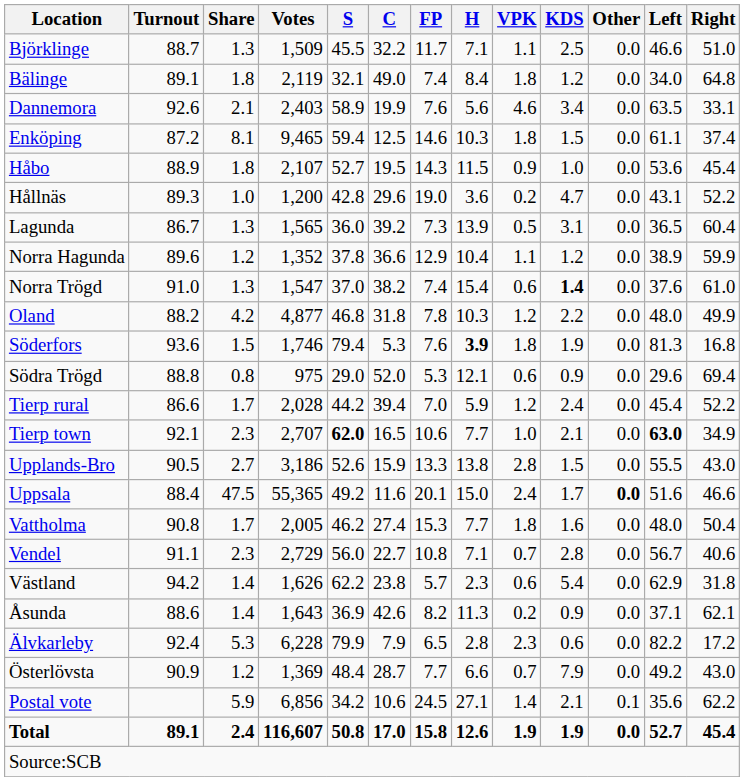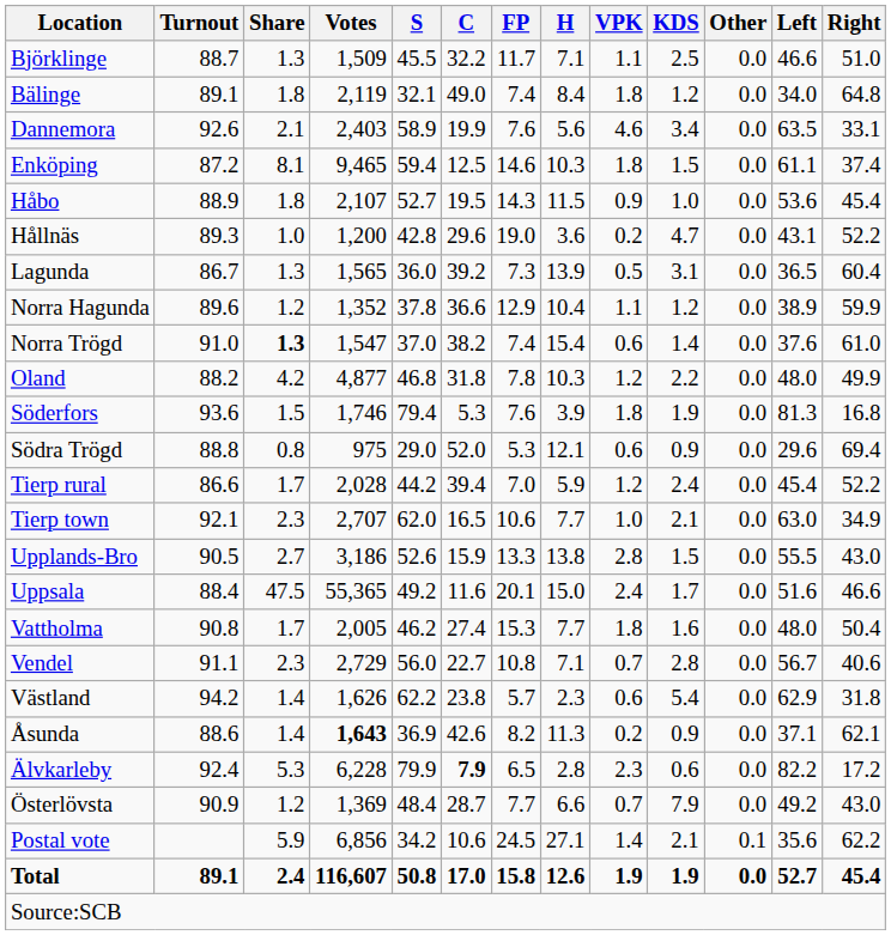Norra Trögd | Share: normal -> bold
Norra Trögd | KDS: bold -> normal
Söderfors | H: bold -> normal
Tierp town | S: bold -> normal
Tierp town | Left: bold -> normal
Uppsala | Other: bold -> normal
Åsunda | Votes: normal -> bold
Älvkarleby | C: normal -> bold
